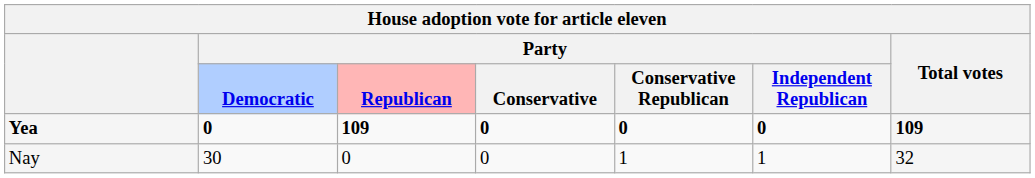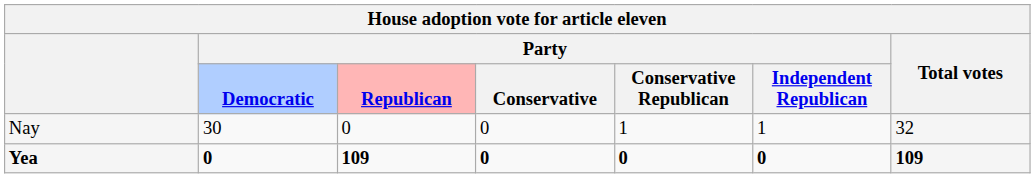rows swapped: Yea <-> Nay
